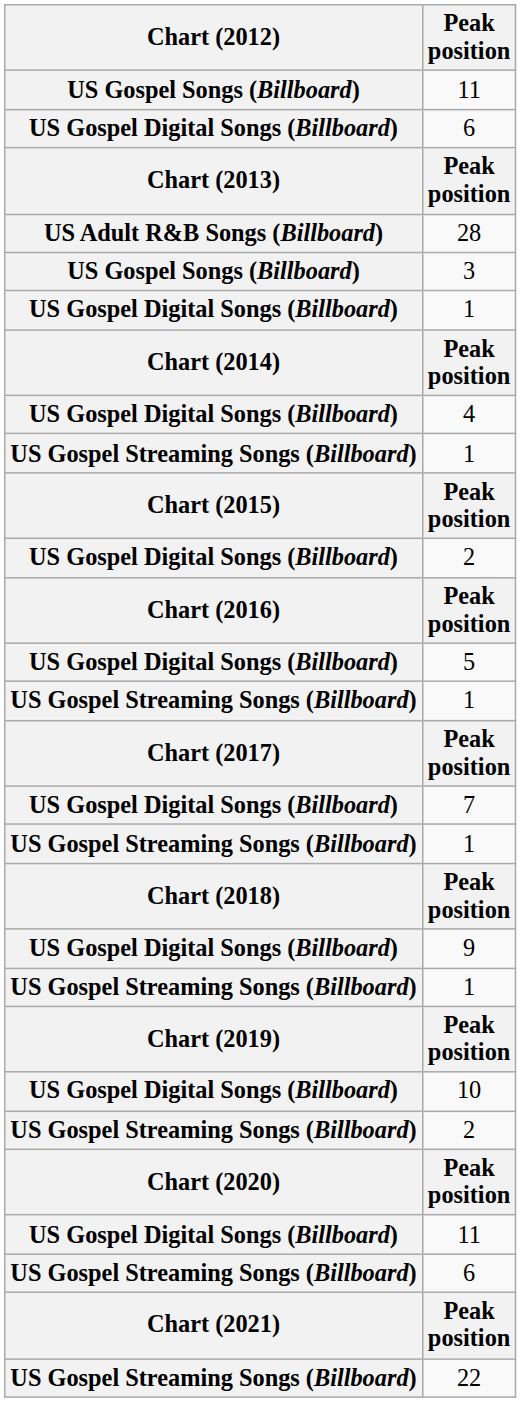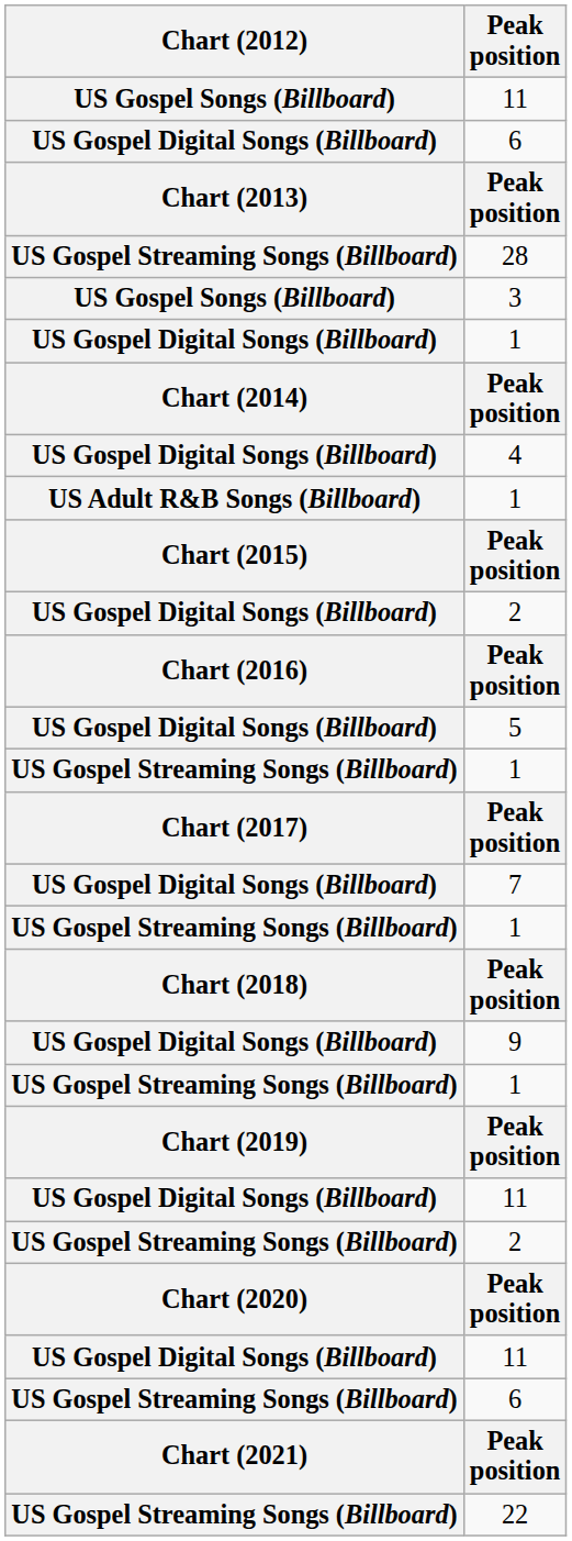row 5 | Chart (2012): US Adult R&B Songs (Billboard) -> US Gospel Streaming Songs (Billboard)
row 10 | Chart (2012): US Gospel Streaming Songs (Billboard) -> US Adult R&B Songs (Billboard)
row 23 | Peak position: 10 -> 11
